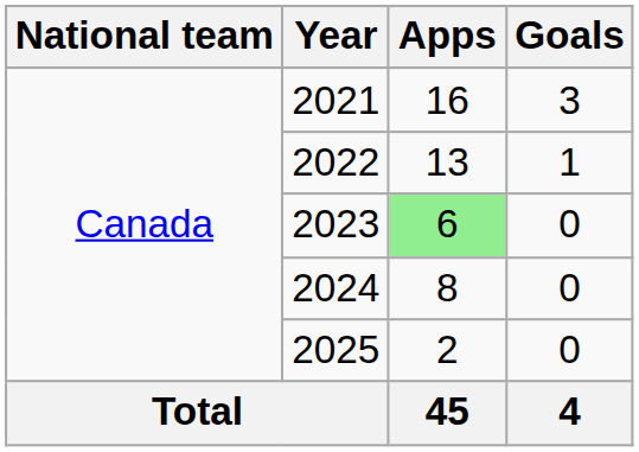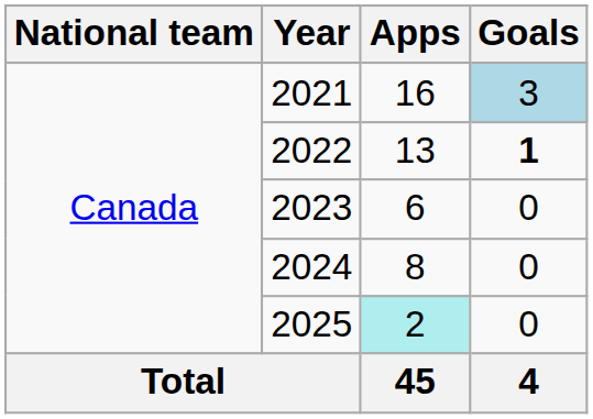2021 | Goals: no background -> lightblue background
2022 | Goals: normal -> bold
2023 | Apps: lightgreen background -> no background
2025 | Apps: no background -> paleturquoise background
